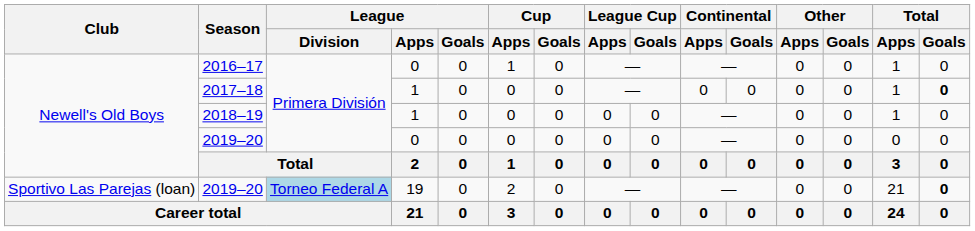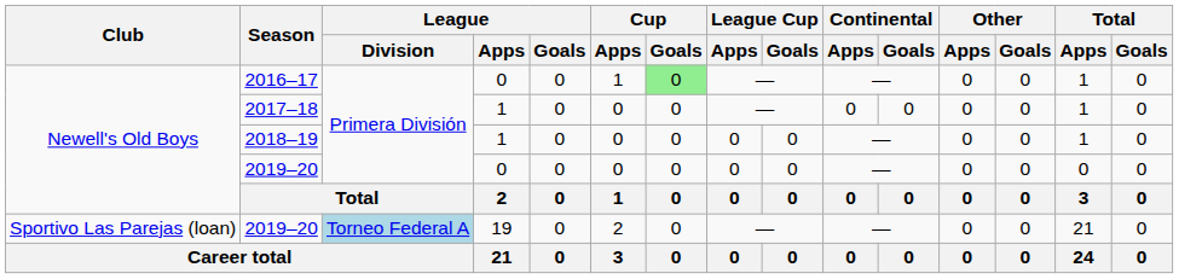2016–17 | Cup / Goals: no background -> lightgreen background
2017–18 | Total / Goals: bold -> normal
2019–20 / 19 | Total / Goals: bold -> normal
